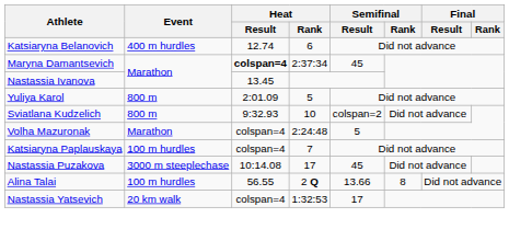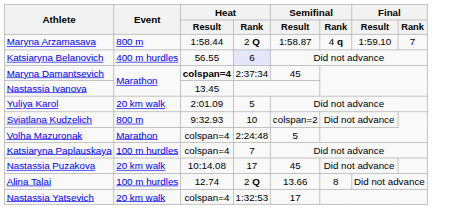+ row: Maryna Arzamasava | 800 m | 1:58.44 | 2 Q | 1:58.87 | 4 q | 1:59.10 | 7
Katsiaryna Belanovich | Heat / Result: 12.74 -> 56.55
Katsiaryna Belanovich | Heat / Rank: no background -> lavender background
Yuliya Karol | Event: 800 m -> 20 km walk
Nastassia Puzakova | Event: 3000 m steeplechase -> 20 km walk
Alina Talai | Heat / Result: 56.55 -> 12.74
